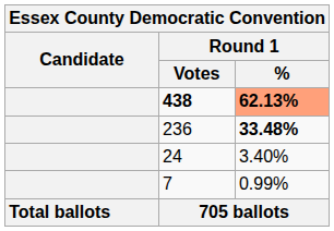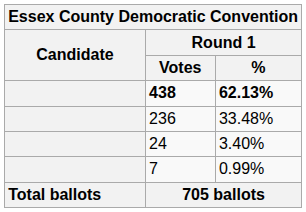438 | Round 1 / %: lightsalmon background -> no background
236 | Round 1 / %: bold -> normal
